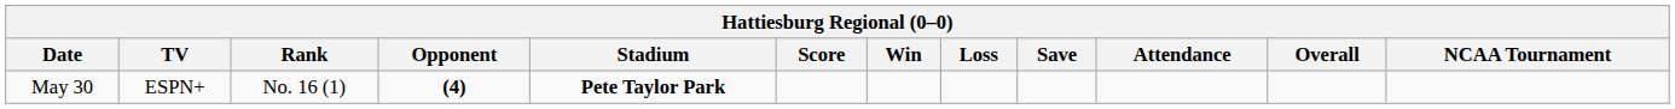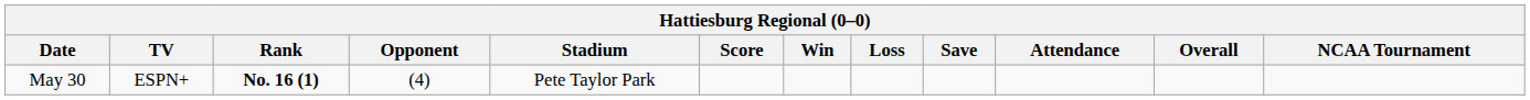May 30 | Rank: normal -> bold
May 30 | Opponent: bold -> normal
May 30 | Stadium: bold -> normal
